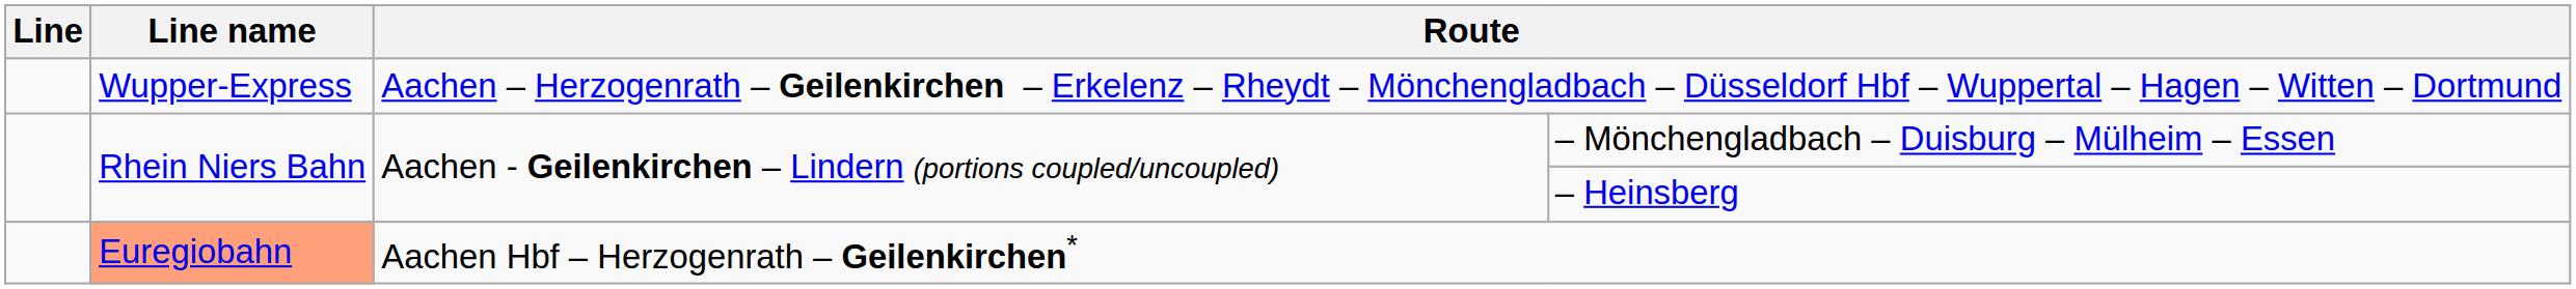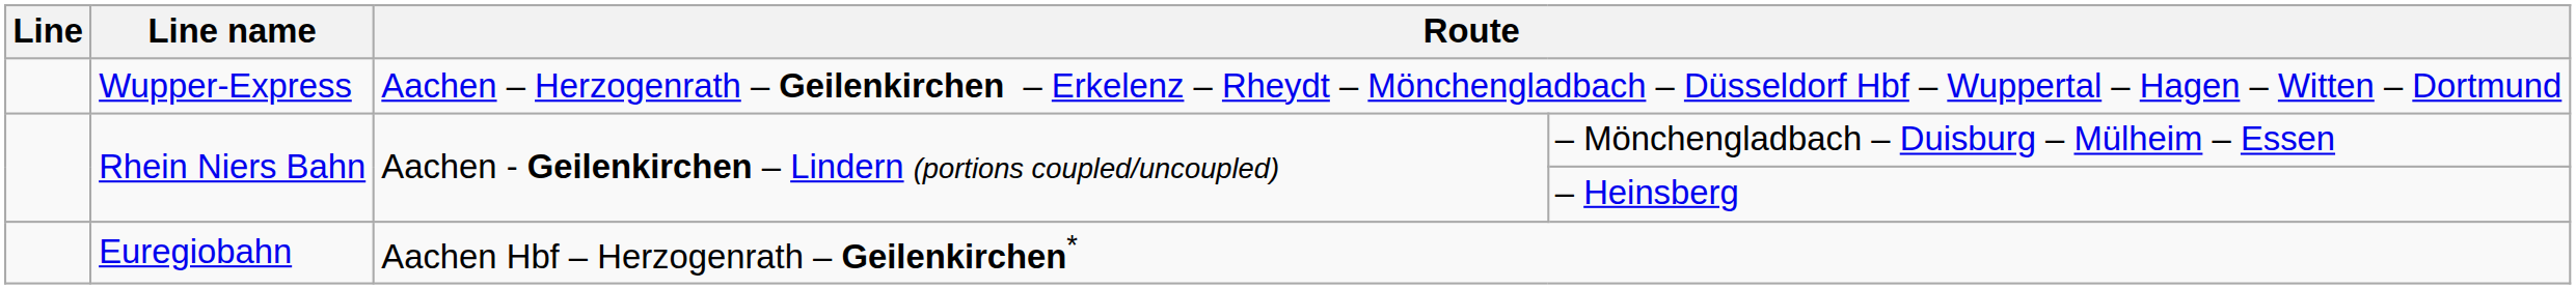Aachen Hbf – Herzogenrath – Geilenkirchen* | Line name: lightsalmon background -> no background
